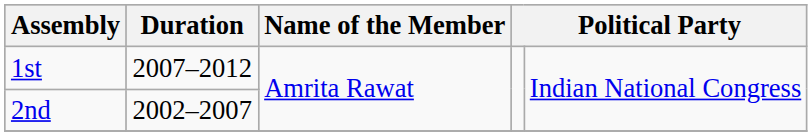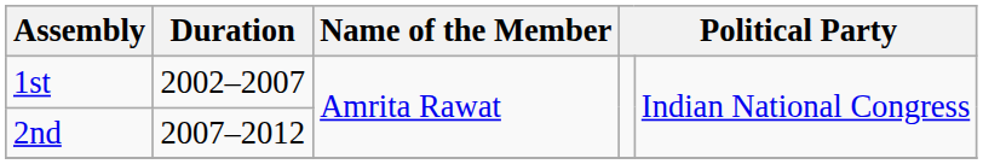1st | Duration: 2007–2012 -> 2002–2007
2nd | Duration: 2002–2007 -> 2007–2012
